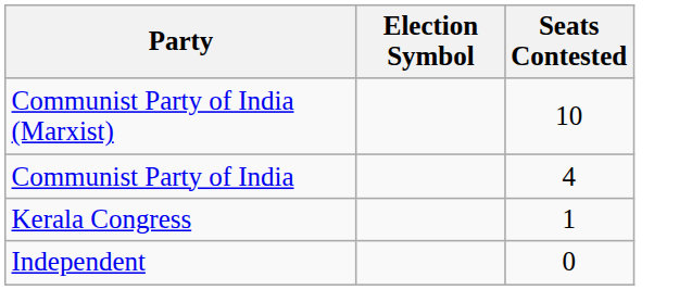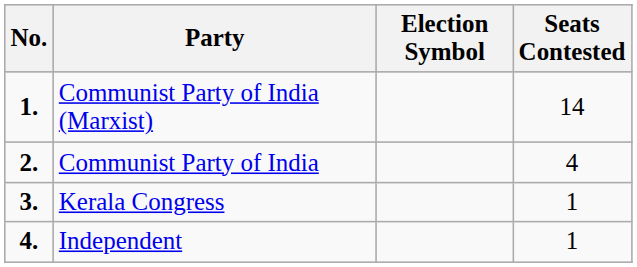+ column: No. | 1. | 2. | 3. | 4.
Communist Party of India (Marxist) | Seats Contested: 10 -> 14
Independent | Seats Contested: 0 -> 1
